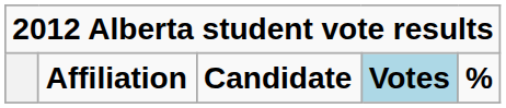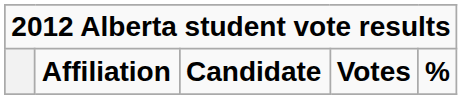Affiliation | column 4: lightblue background -> no background
